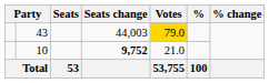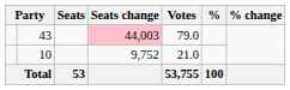43 | Seats change: no background -> pink background
43 | Votes: gold background -> no background
10 | Seats change: bold -> normal
